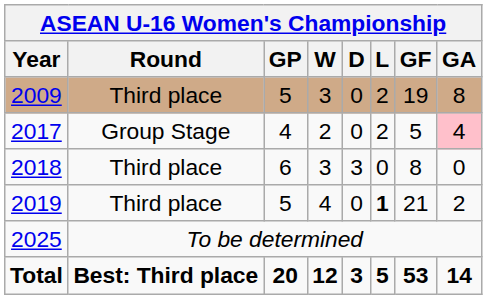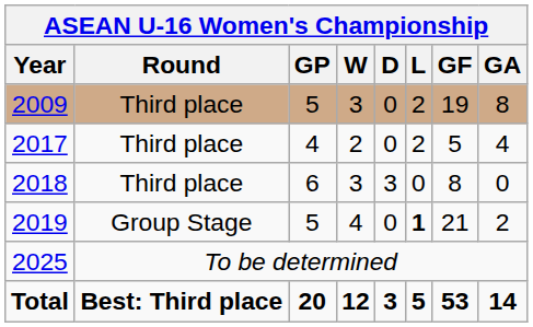2017 | Round: Group Stage -> Third place
2017 | GA: pink background -> no background
2019 | Round: Third place -> Group Stage
